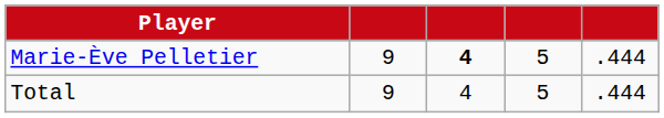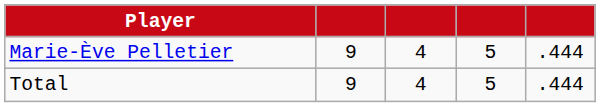Marie-Ève Pelletier | column 3: bold -> normal
